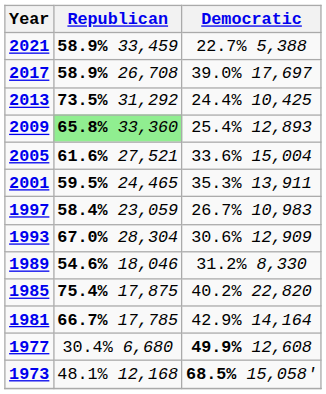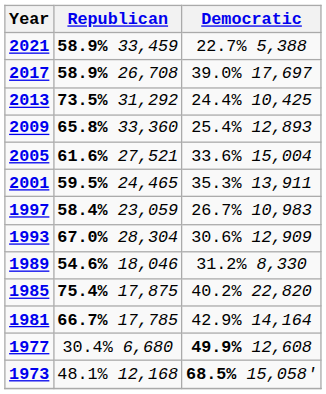2009 | Republican: lightgreen background -> no background
